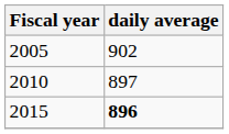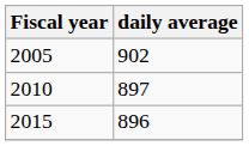2015 | daily average: bold -> normal
